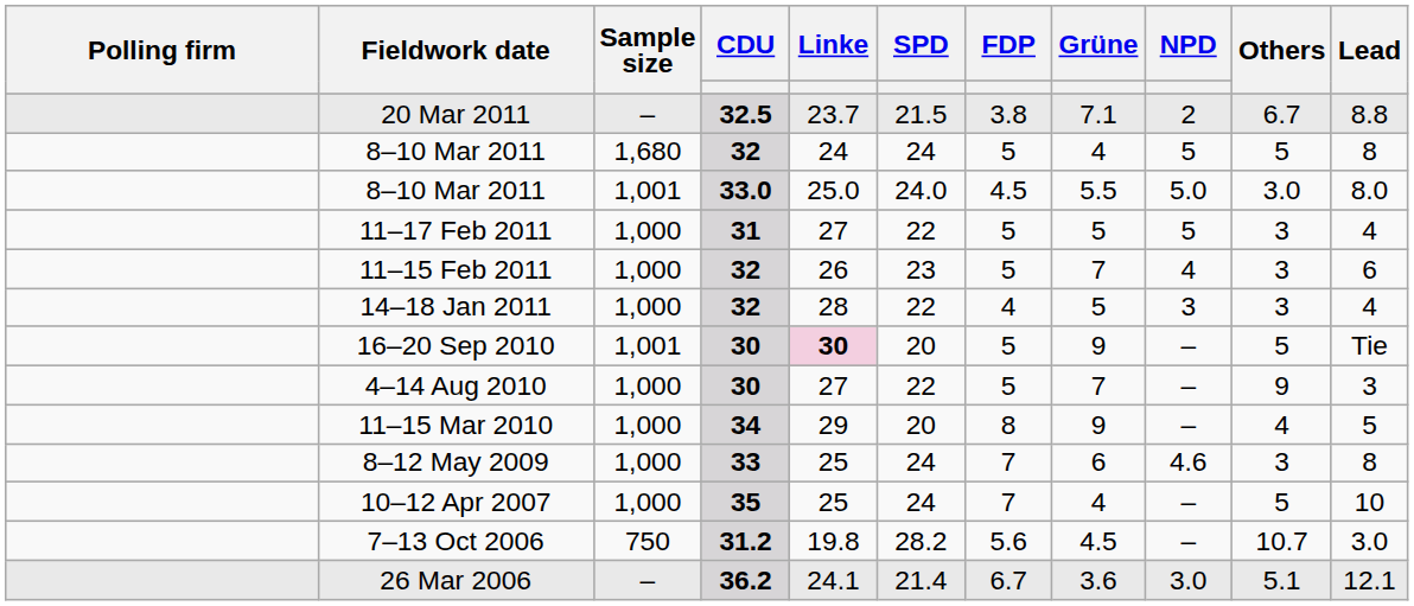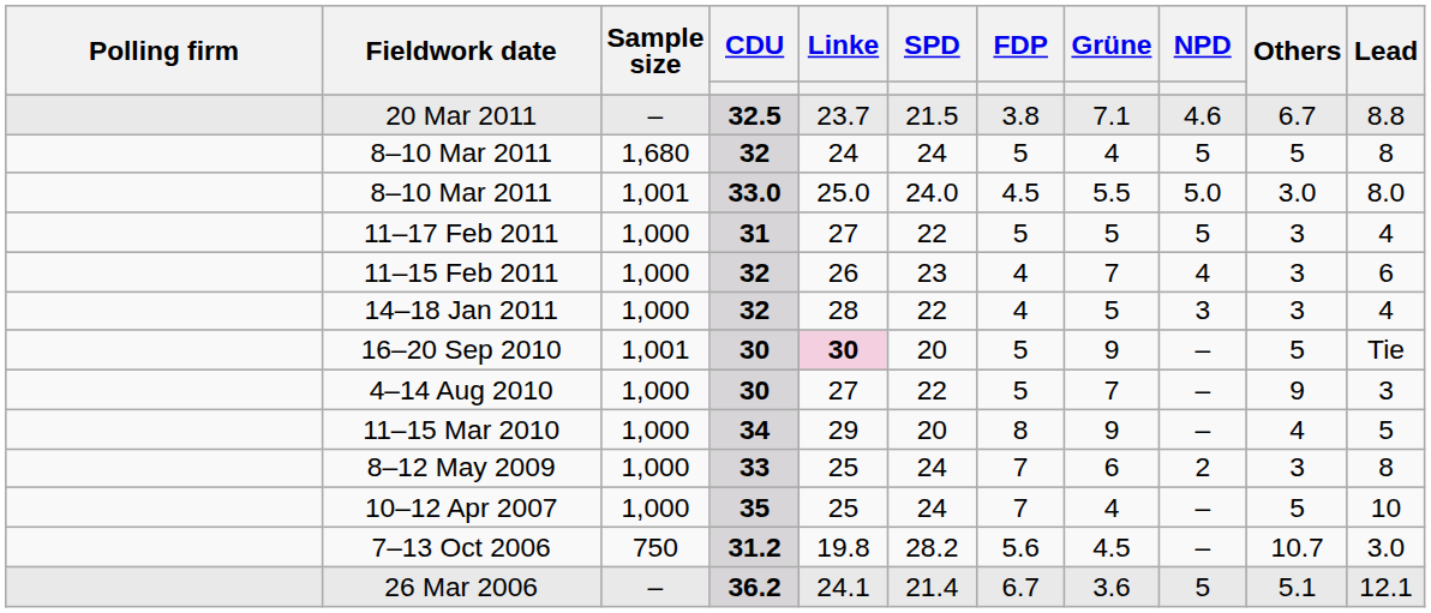20 Mar 2011 | NPD: 2 -> 4.6
11–15 Feb 2011 | FDP: 5 -> 4
8–12 May 2009 | NPD: 4.6 -> 2
26 Mar 2006 | NPD: 3.0 -> 5
